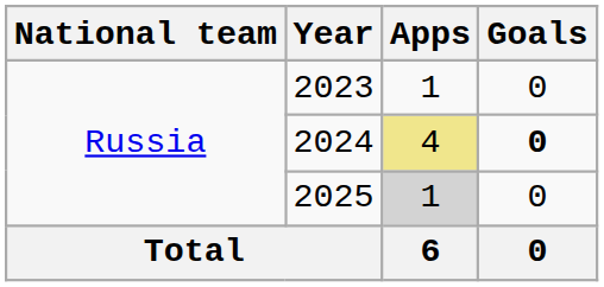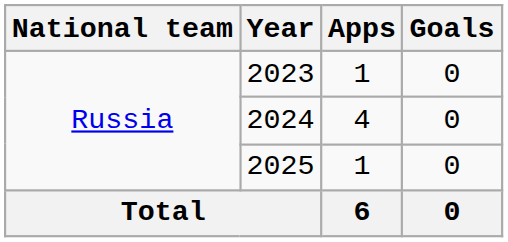2024 | Apps: khaki background -> no background
2024 | Goals: bold -> normal
2025 | Apps: lightgrey background -> no background
